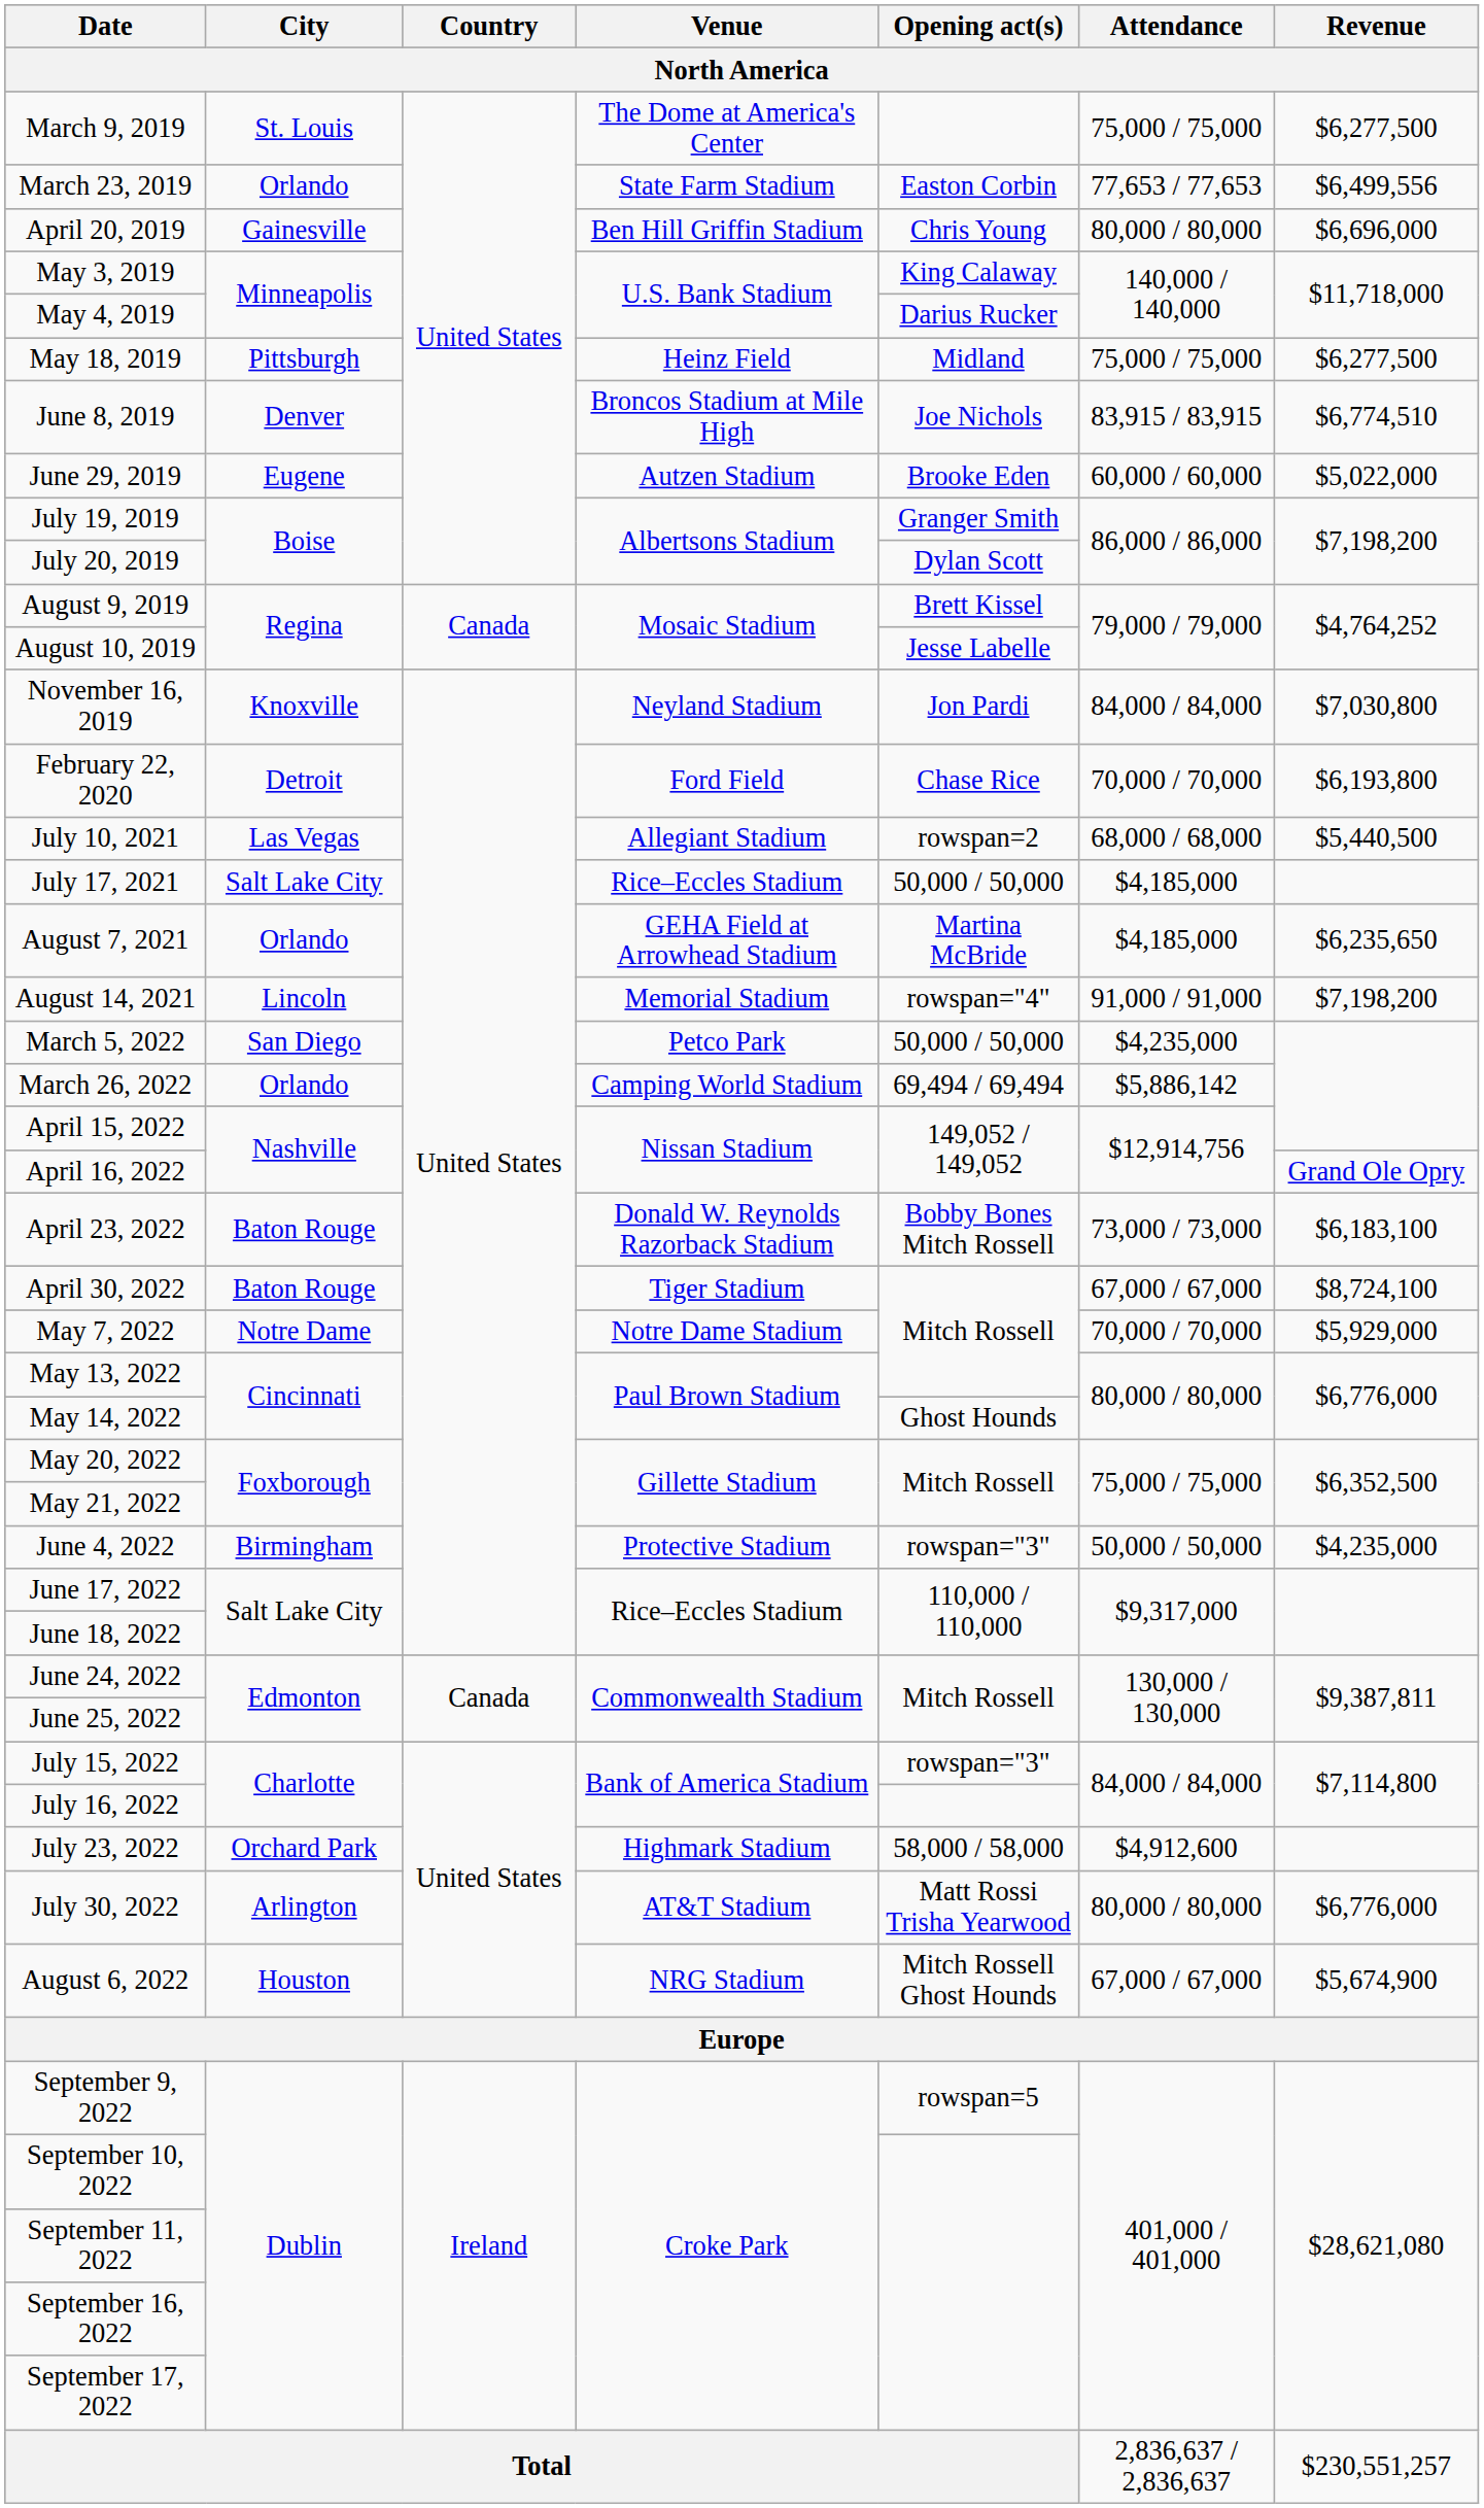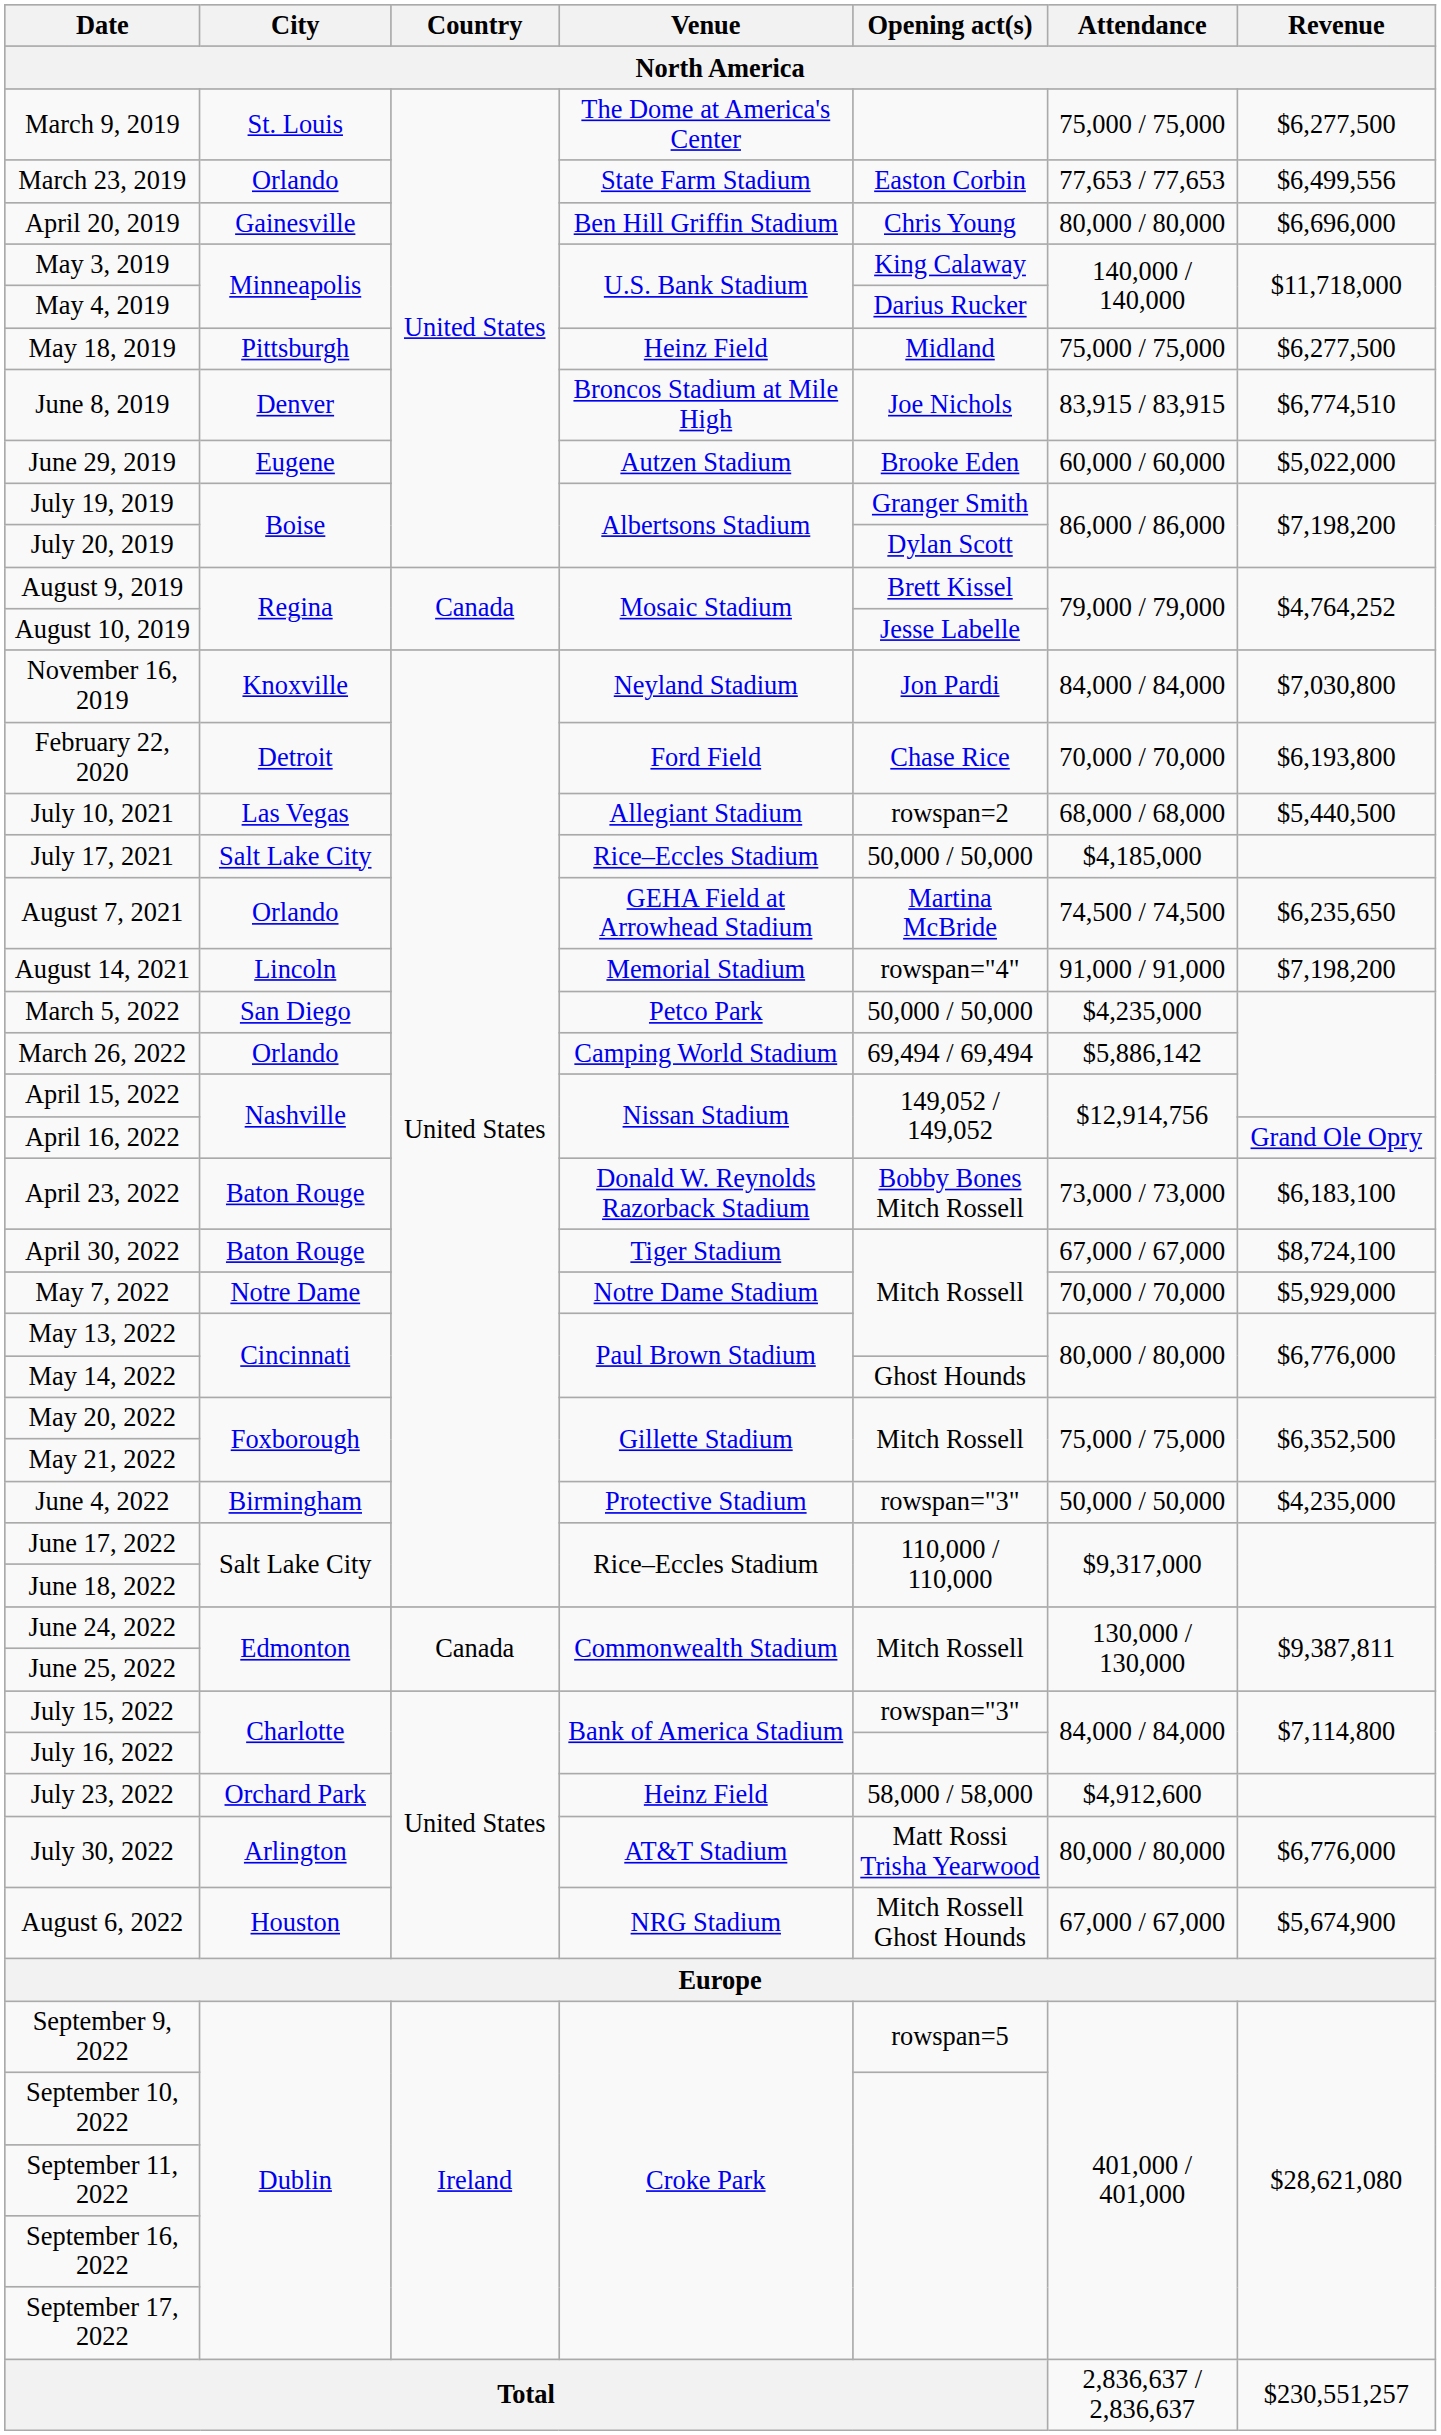August 7, 2021 | Attendance: $4,185,000 -> 74,500 / 74,500
July 23, 2022 | Venue: Highmark Stadium -> Heinz Field
